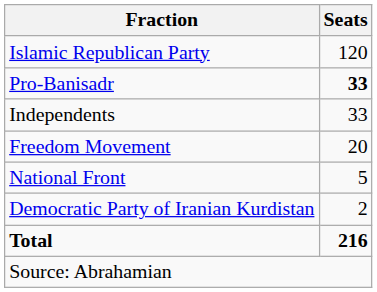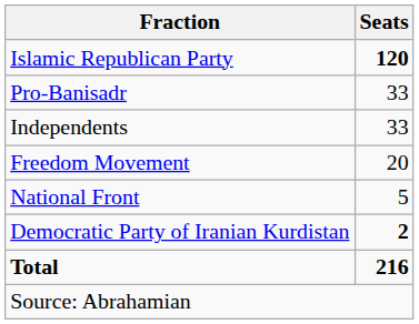Islamic Republican Party | Seats: normal -> bold
Pro-Banisadr | Seats: bold -> normal
Democratic Party of Iranian Kurdistan | Seats: normal -> bold
